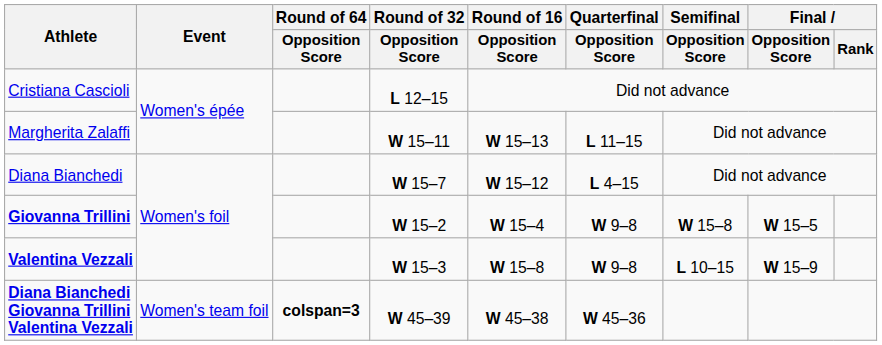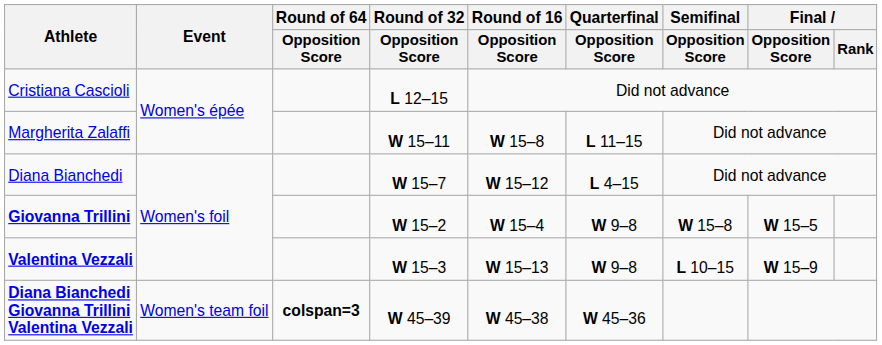Margherita Zalaffi | Round of 16 / Opposition Score: W 15–13 -> W 15–8
Valentina Vezzali | Round of 16 / Opposition Score: W 15–8 -> W 15–13
